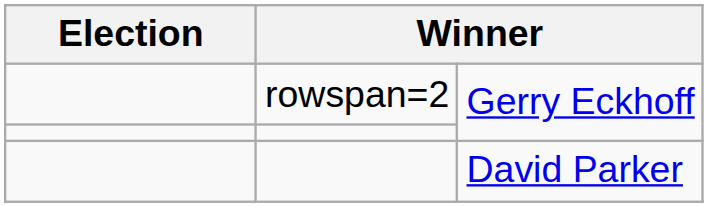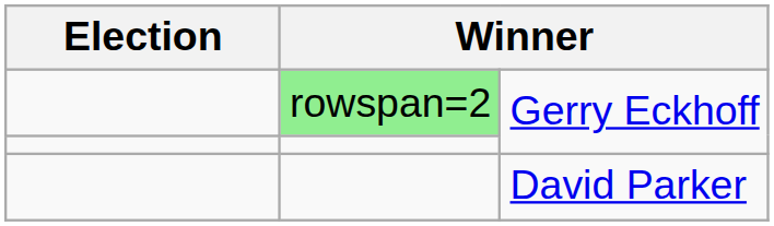rowspan=2 | column 2: no background -> lightgreen background
